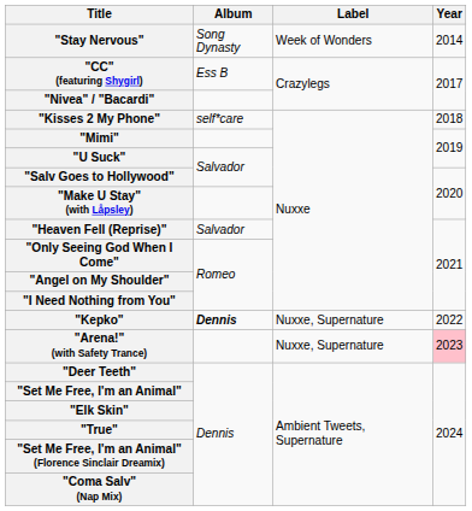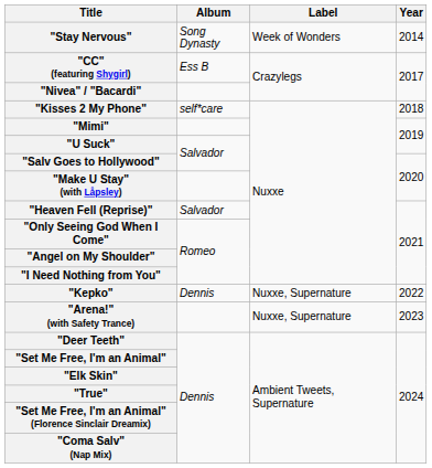"Kepko" | Album: bold -> normal
"Arena!" (with Safety Trance) | Year: pink background -> no background
